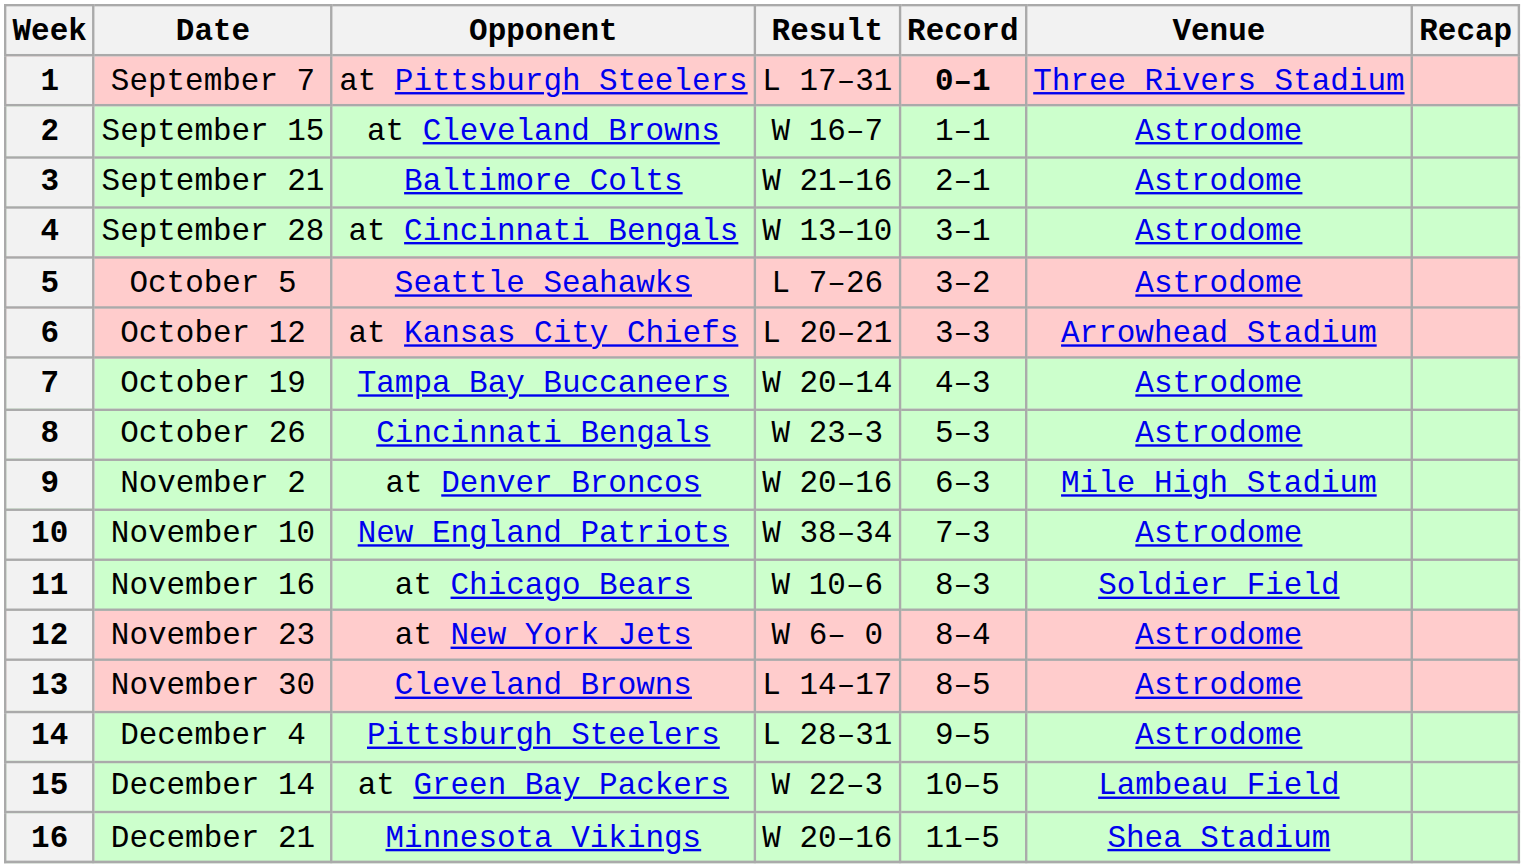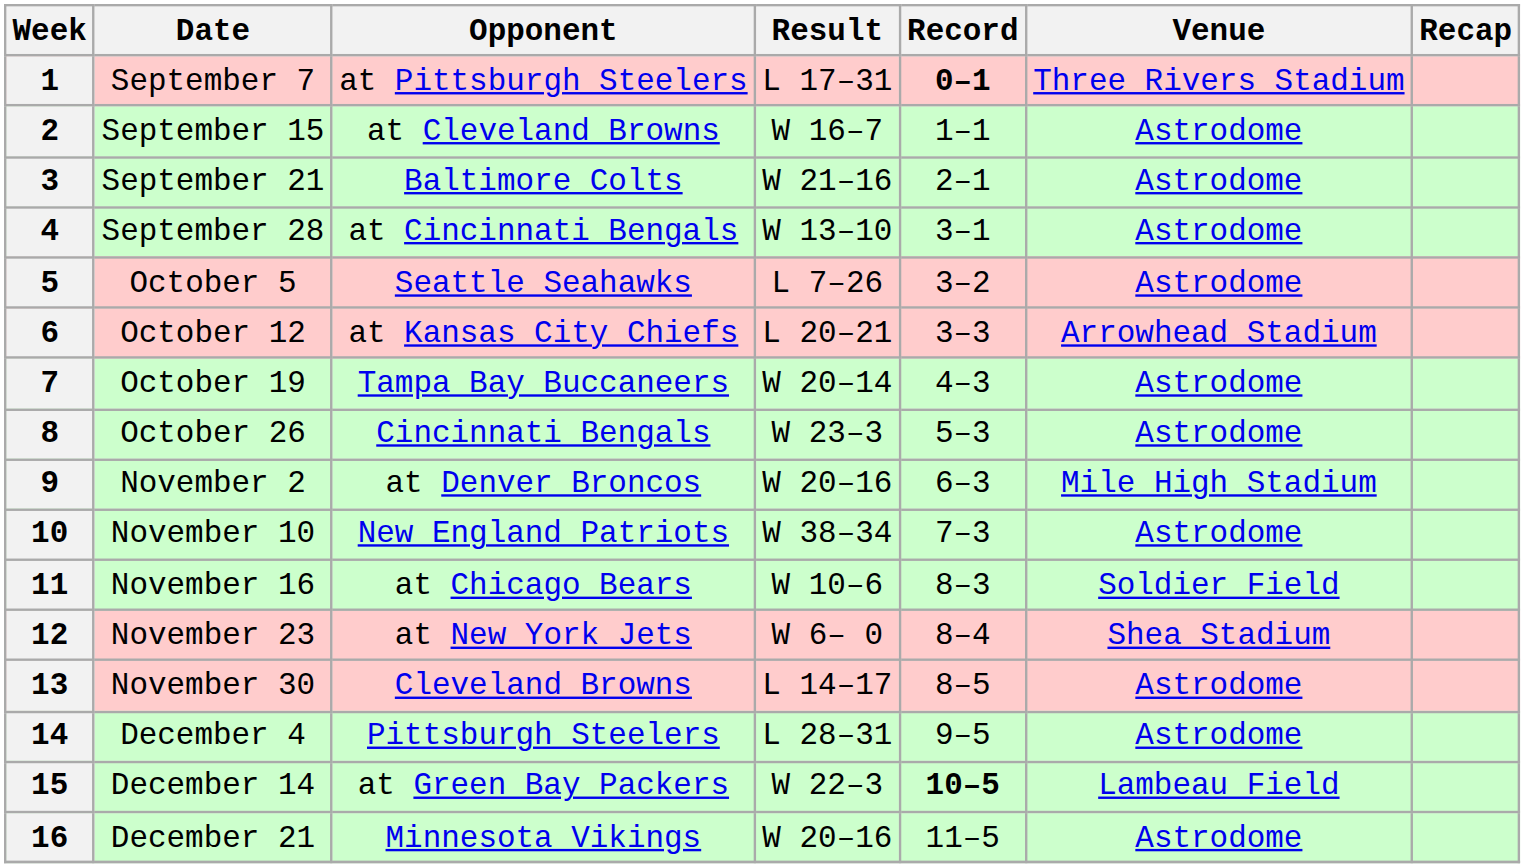12 | Venue: Astrodome -> Shea Stadium
15 | Record: normal -> bold
16 | Venue: Shea Stadium -> Astrodome
